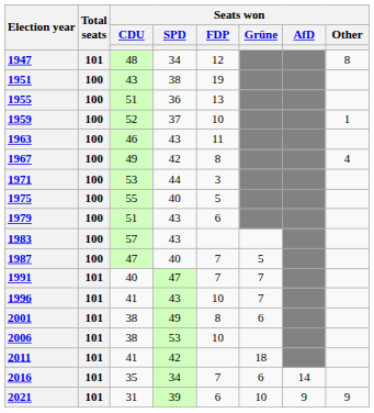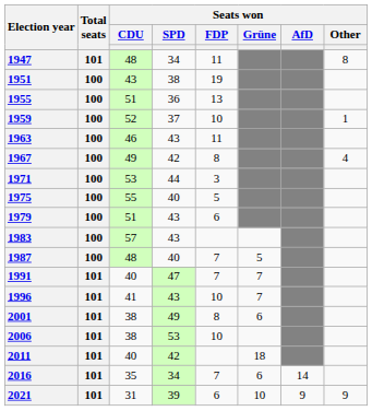1947 | Seats won / FDP: 12 -> 11
1987 | Seats won / CDU: 47 -> 48
2011 | Seats won / CDU: 41 -> 40
